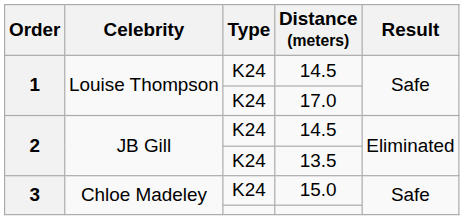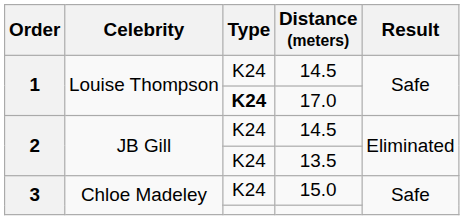17.0 | Type: normal -> bold
